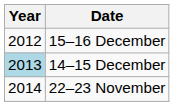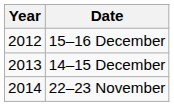14–15 December | Year: lightblue background -> no background
